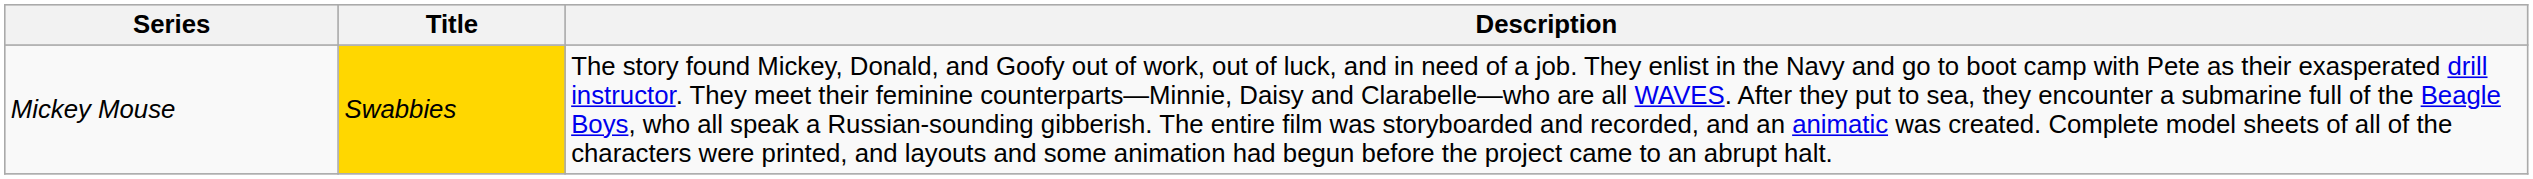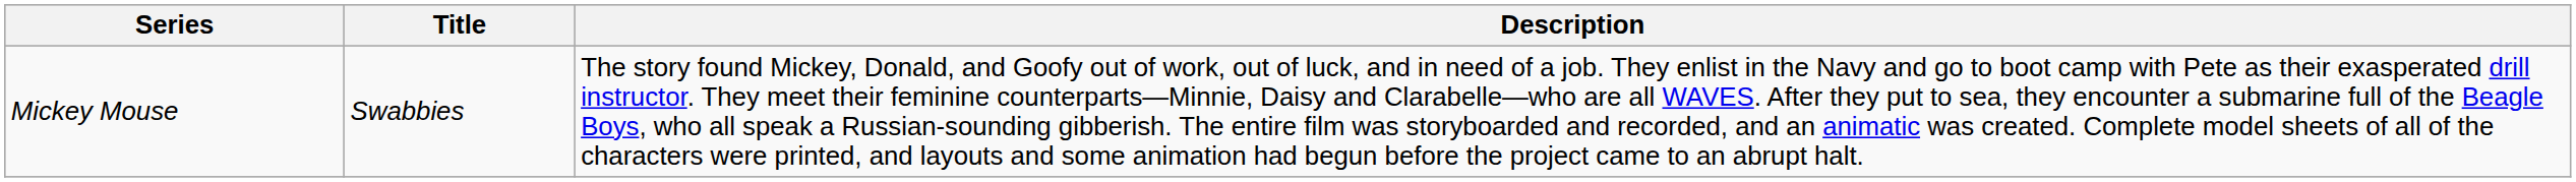row 2 | Title: gold background -> no background
